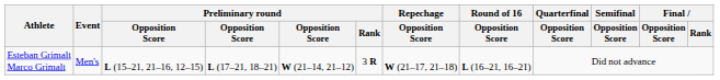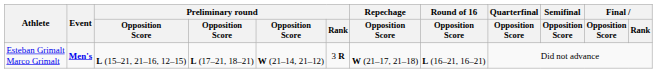Esteban Grimalt Marco Grimalt | Event: normal -> bold
